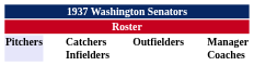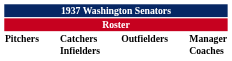Pitchers | column 1: lavender background -> no background
